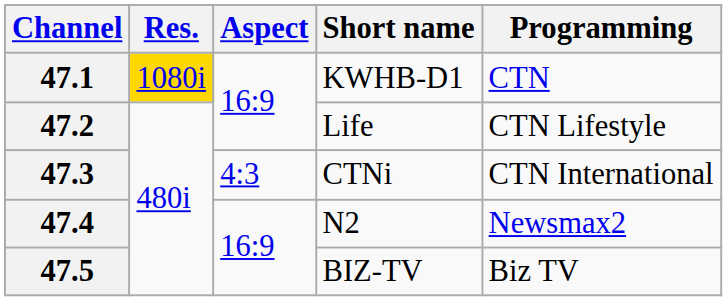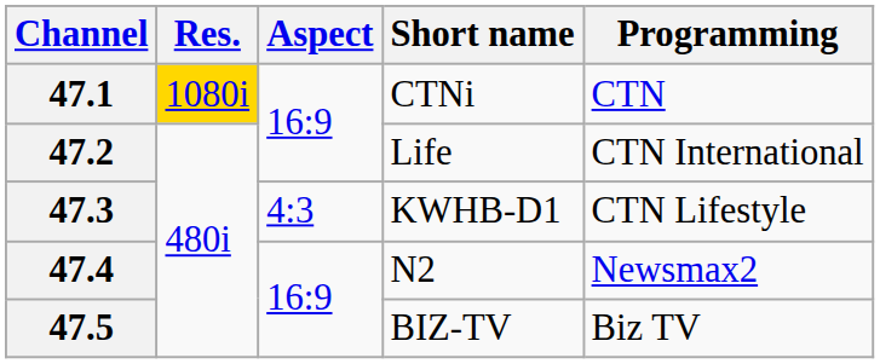47.1 | Short name: KWHB-D1 -> CTNi
47.2 | Programming: CTN Lifestyle -> CTN International
47.3 | Short name: CTNi -> KWHB-D1
47.3 | Programming: CTN International -> CTN Lifestyle
